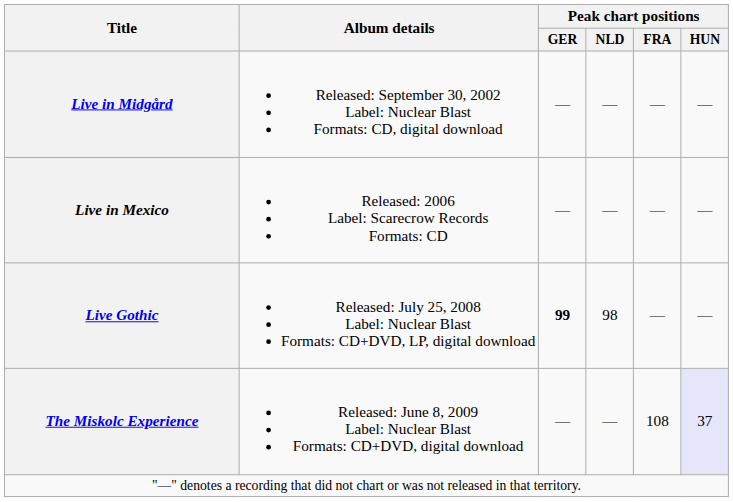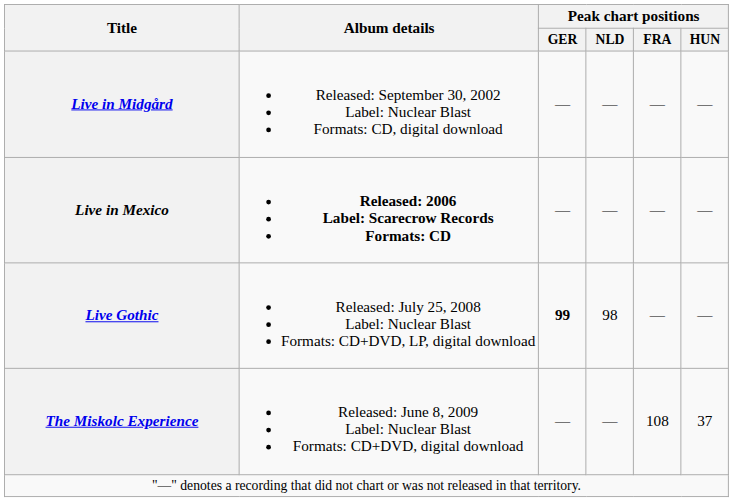Live in Mexico | Album details: normal -> bold
The Miskolc Experience | Peak chart positions / HUN: lavender background -> no background
